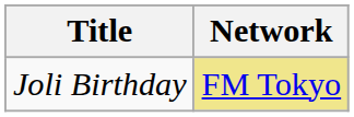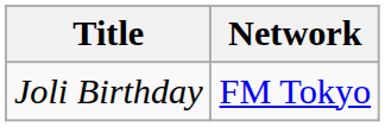Joli Birthday | Network: khaki background -> no background
